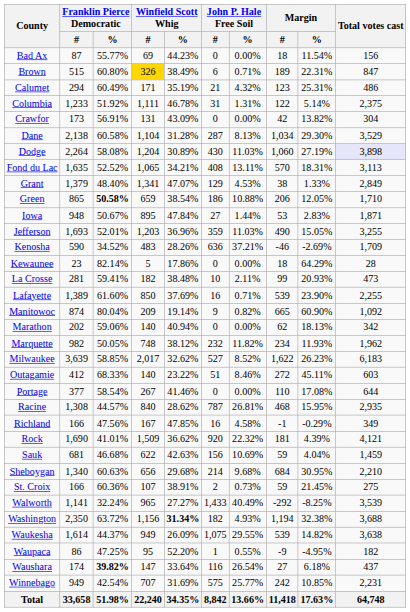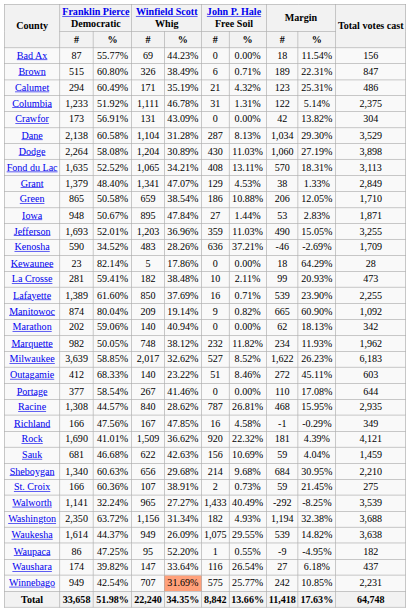Brown | Winfield Scott Whig / #: gold background -> no background
Dodge | Total votes cast: lavender background -> no background
Green | Franklin Pierce Democratic / %: bold -> normal
Washington | Winfield Scott Whig / %: bold -> normal
Waushara | Franklin Pierce Democratic / %: bold -> normal
Winnebago | Winfield Scott Whig / %: no background -> lightsalmon background
